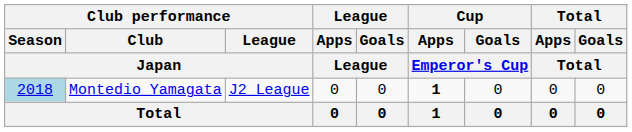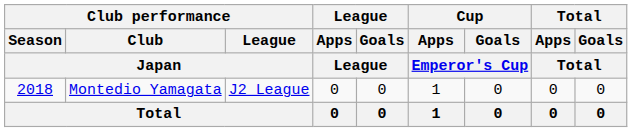Montedio Yamagata | Club performance / Season / Japan: lightblue background -> no background
Montedio Yamagata | Cup / Apps / Emperor's Cup: bold -> normal
